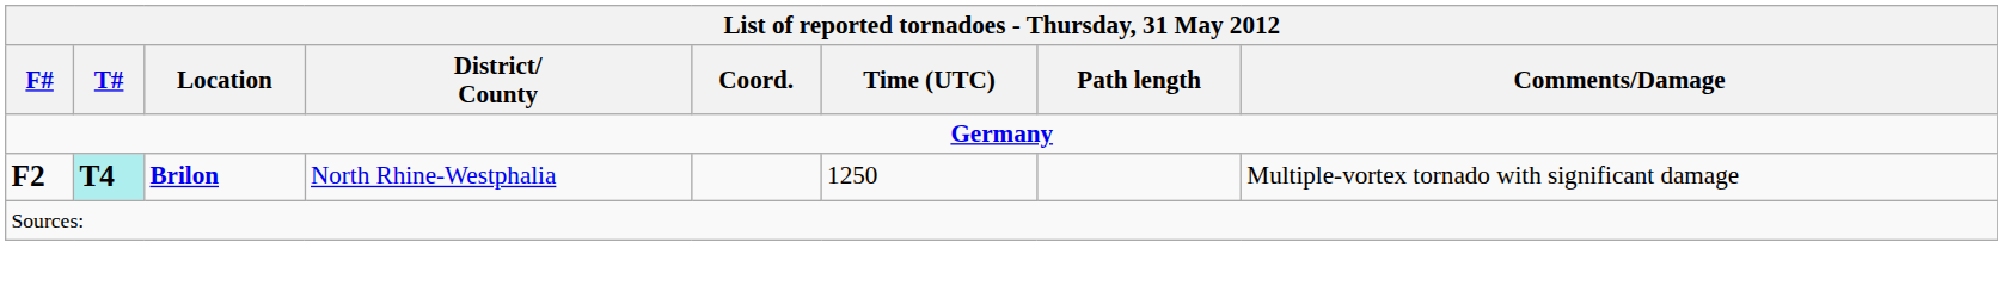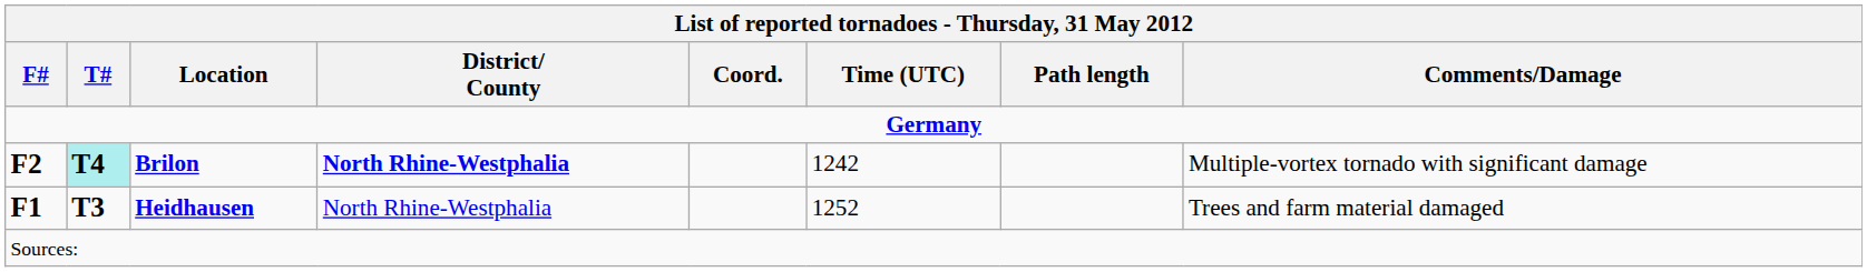F2 | District/ County: normal -> bold
F2 | Time (UTC): 1250 -> 1242
+ row: F1 | T3 | Heidhausen | North Rhine-Westphalia | 1252 | Trees and farm material damaged
